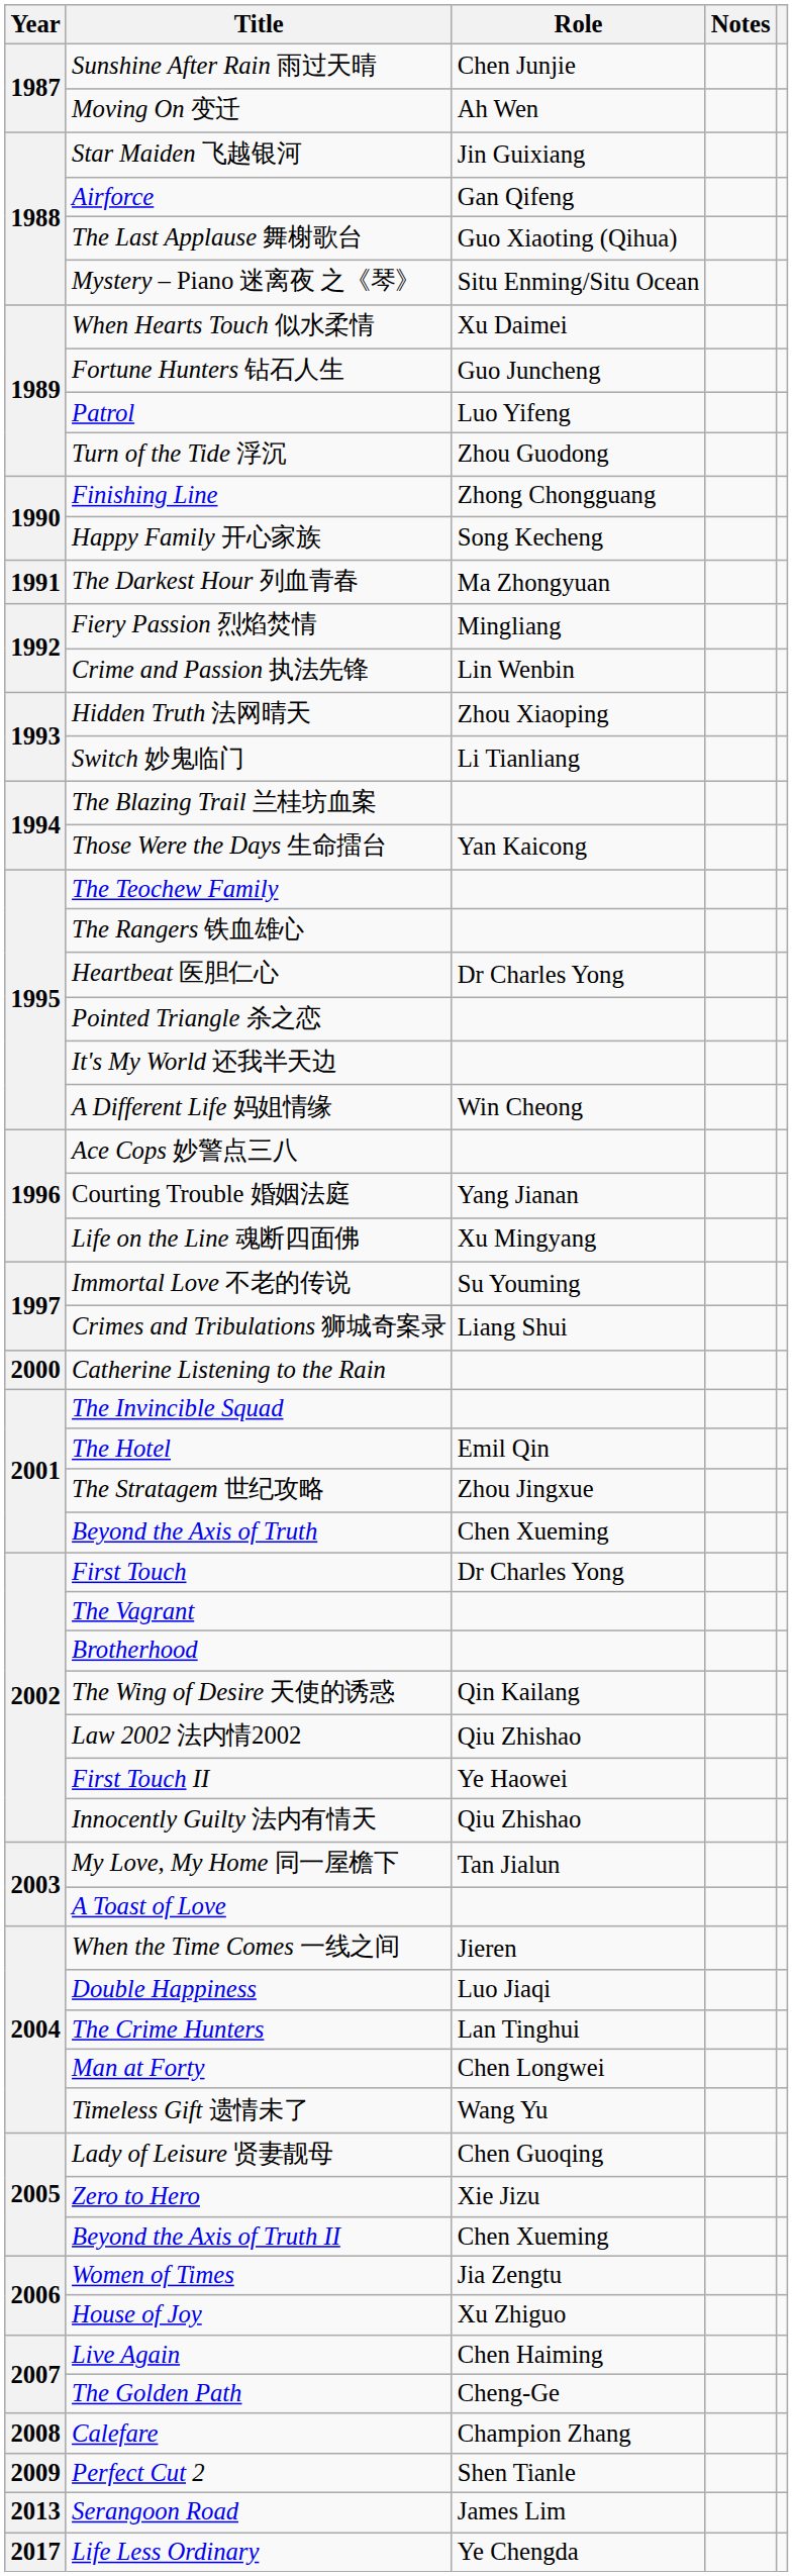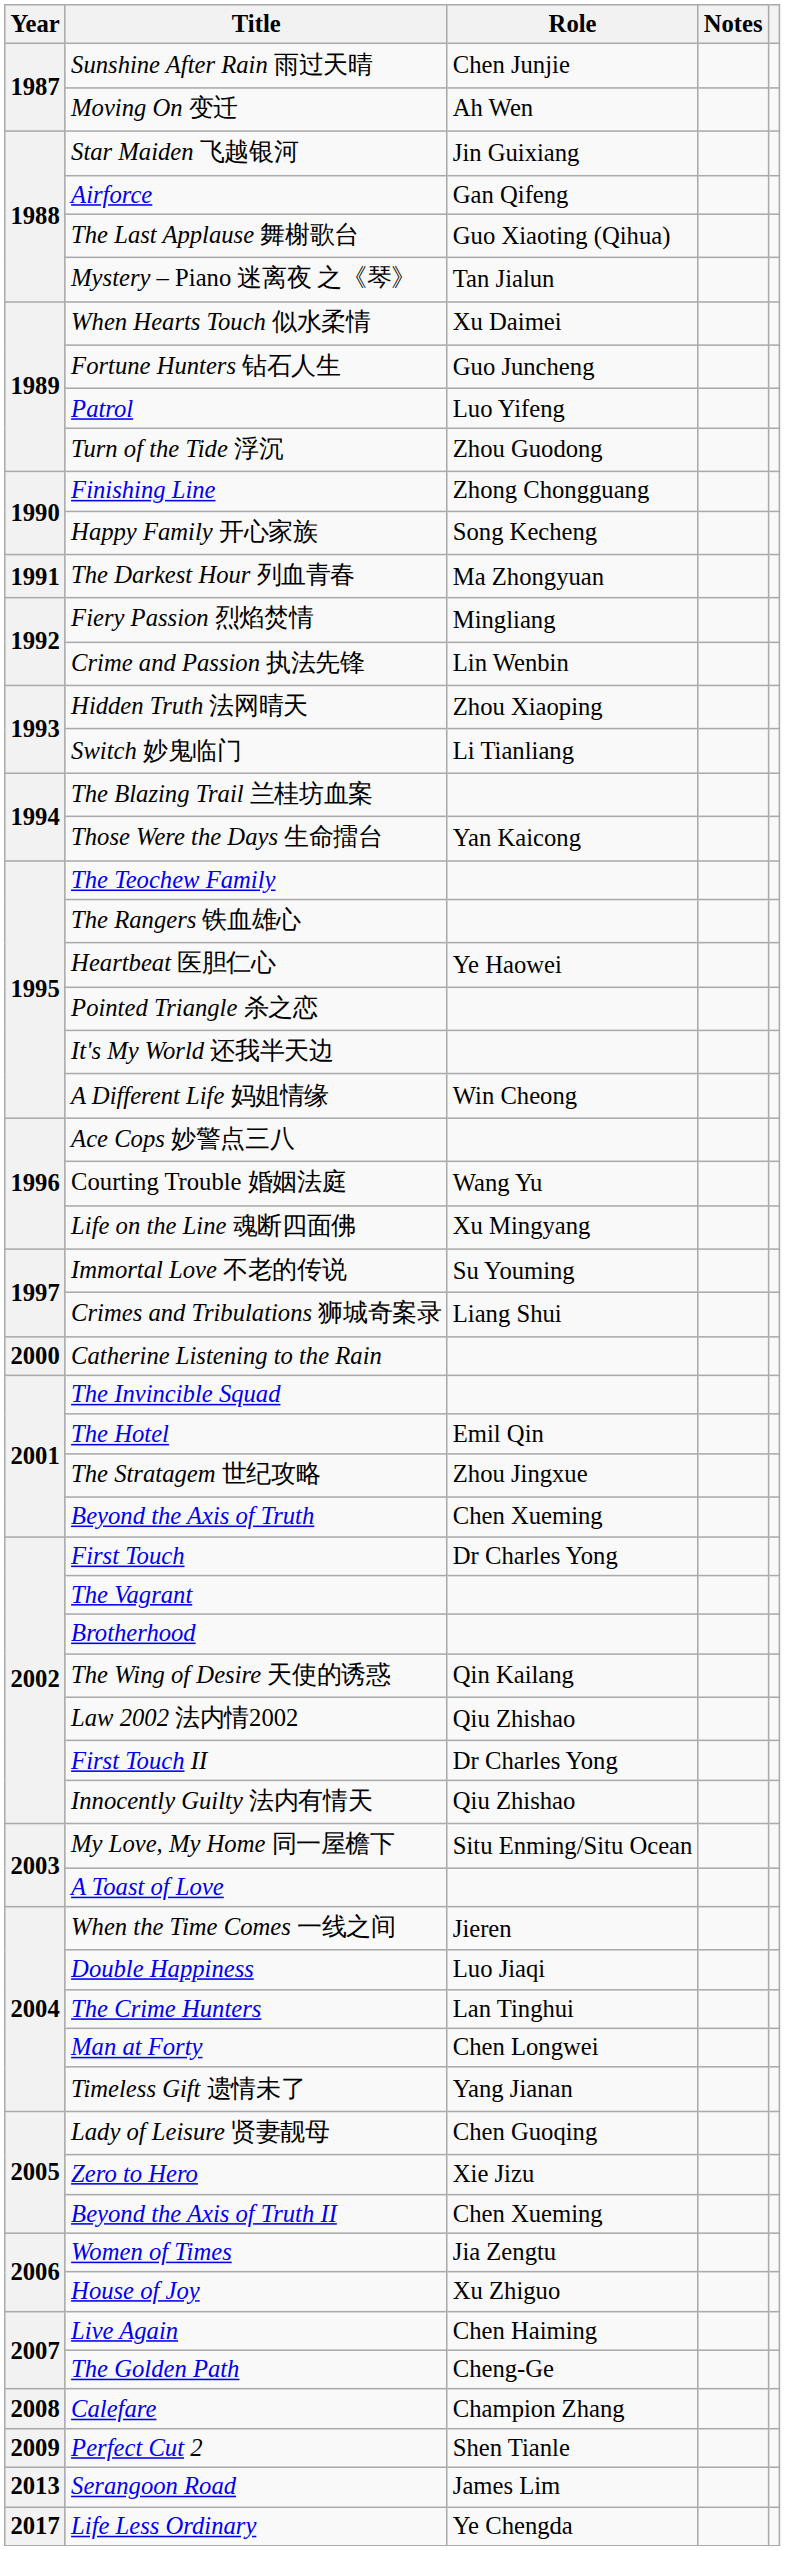Mystery – Piano 迷离夜 之《琴》 | Role: Situ Enming/Situ Ocean -> Tan Jialun
Heartbeat 医胆仁心 | Role: Dr Charles Yong -> Ye Haowei
Courting Trouble 婚姻法庭 | Role: Yang Jianan -> Wang Yu
First Touch II | Role: Ye Haowei -> Dr Charles Yong
My Love, My Home 同一屋檐下 | Role: Tan Jialun -> Situ Enming/Situ Ocean
Timeless Gift 遗情未了 | Role: Wang Yu -> Yang Jianan
